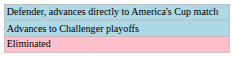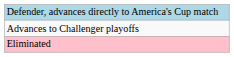row 2 | column 1: lightblue background -> no background
